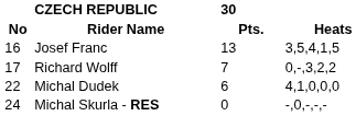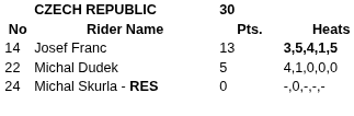Josef Franc | No: 16 -> 14
Josef Franc | Heats: normal -> bold
- row: 17 | Richard Wolff | 7 | 0,-,3,2,2
Michal Dudek | 30 / Pts.: 6 -> 5
